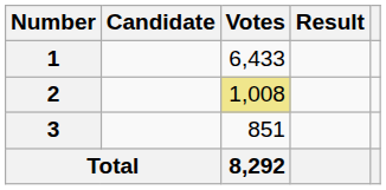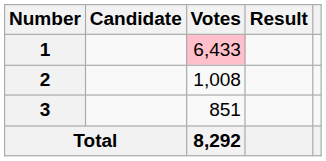1 | Votes: no background -> pink background
2 | Votes: khaki background -> no background
